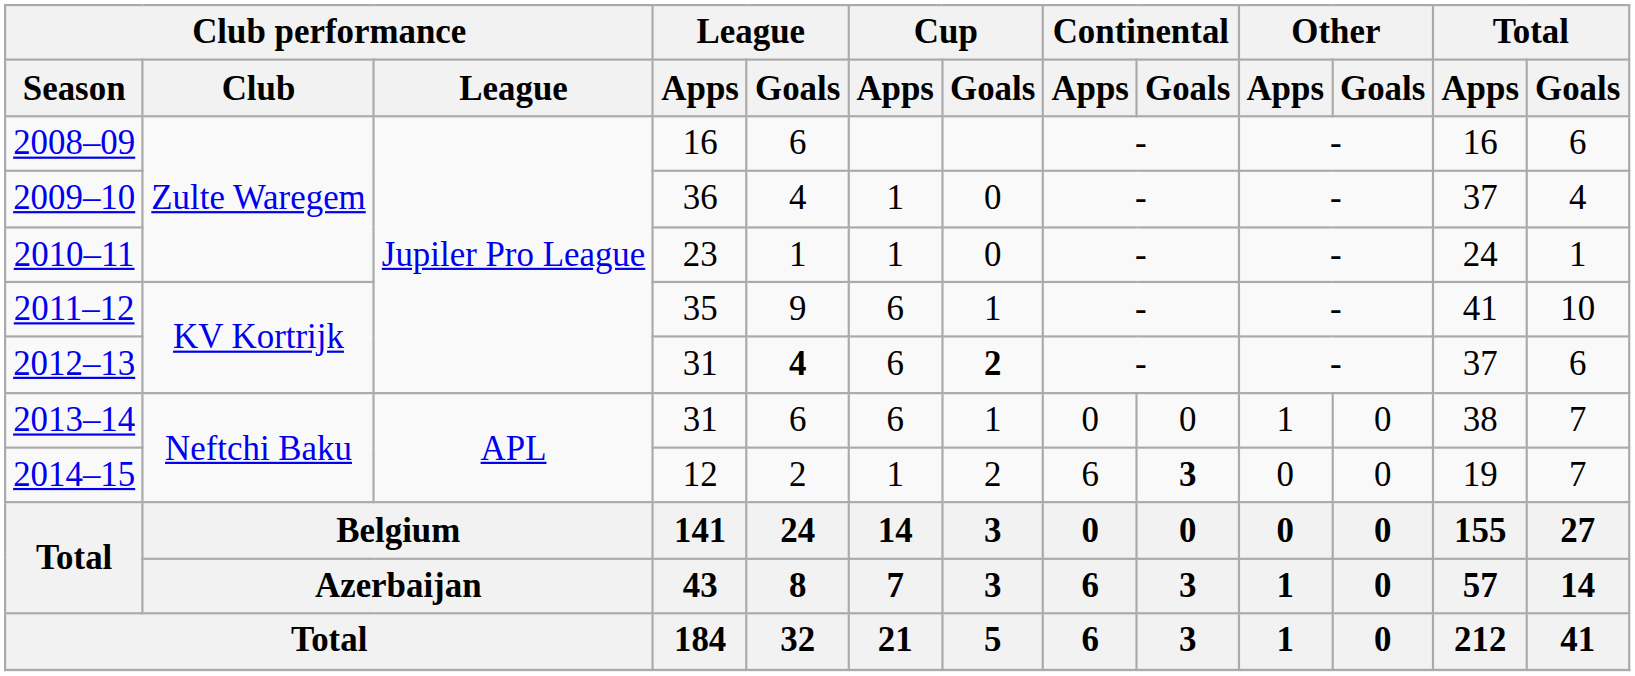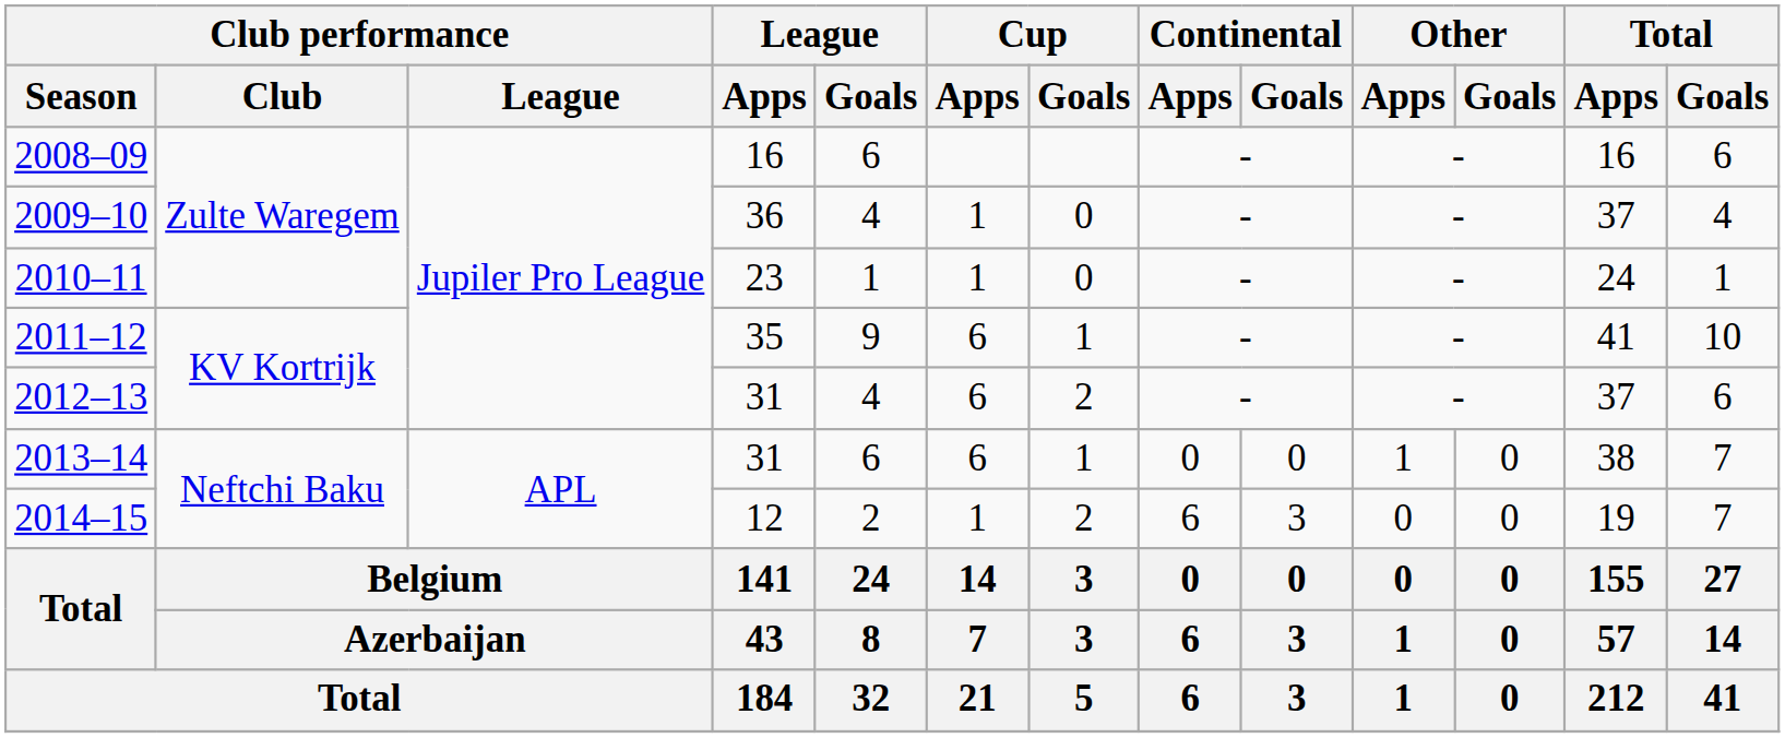2012–13 | League / Goals: bold -> normal
2012–13 | Cup / Goals: bold -> normal
2014–15 | Continental / Goals: bold -> normal
